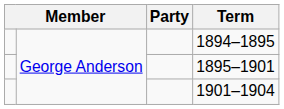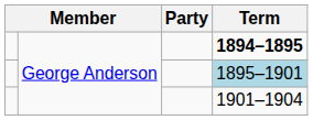1894–1895 | Term: normal -> bold
1895–1901 | Term: no background -> lightblue background
